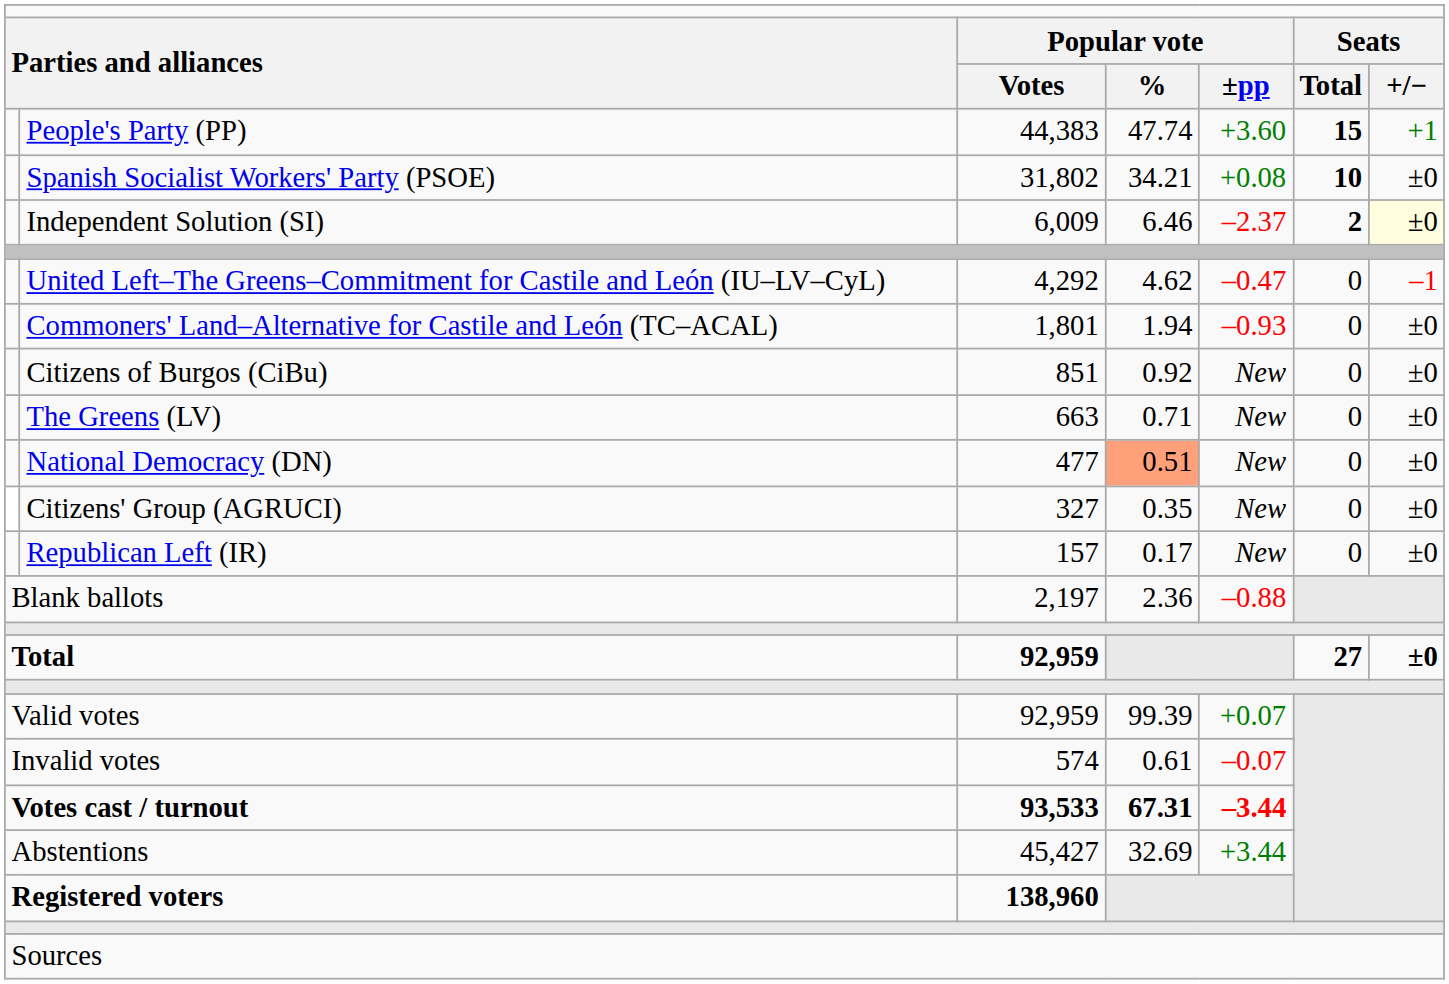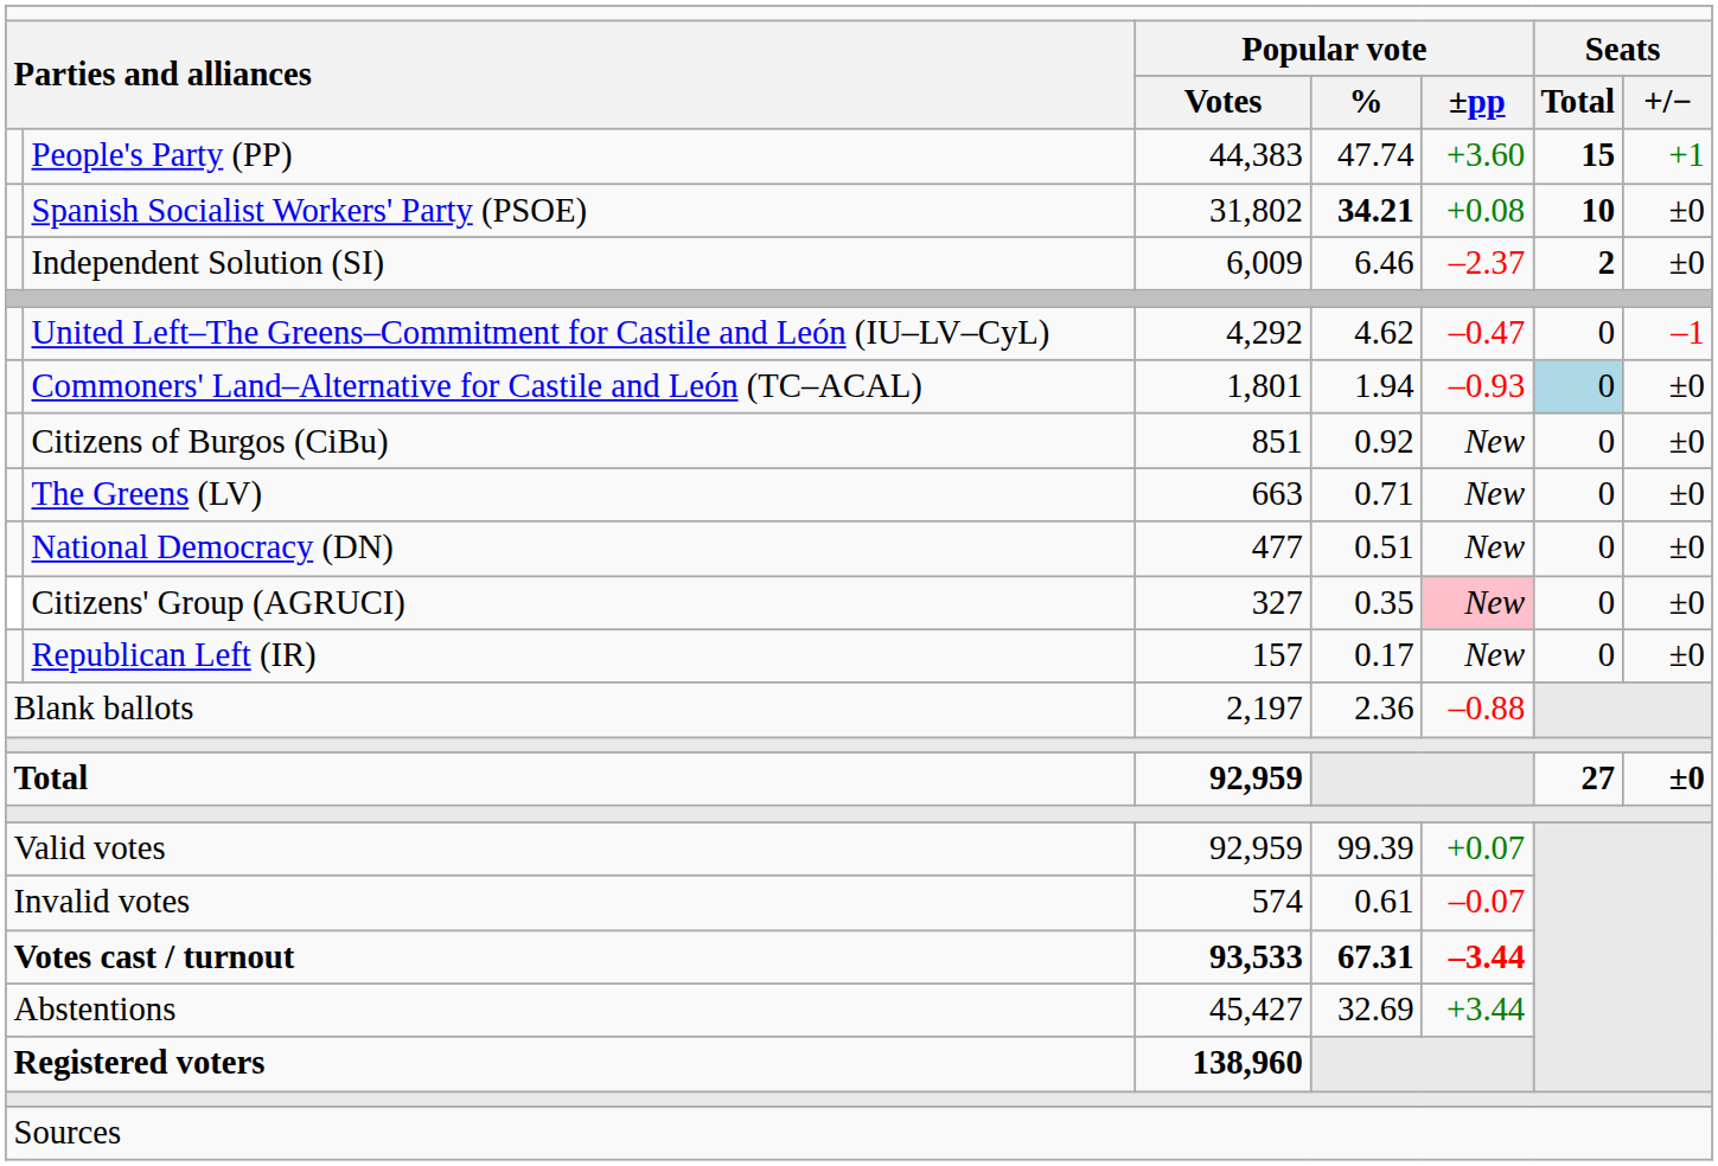Spanish Socialist Workers' Party (PSOE) | column 4: normal -> bold
Independent Solution (SI) | column 7: lightyellow background -> no background
Commoners' Land–Alternative for Castile and León (TC–ACAL) | column 6: no background -> lightblue background
National Democracy (DN) | column 4: lightsalmon background -> no background
Citizens' Group (AGRUCI) | column 5: no background -> pink background
